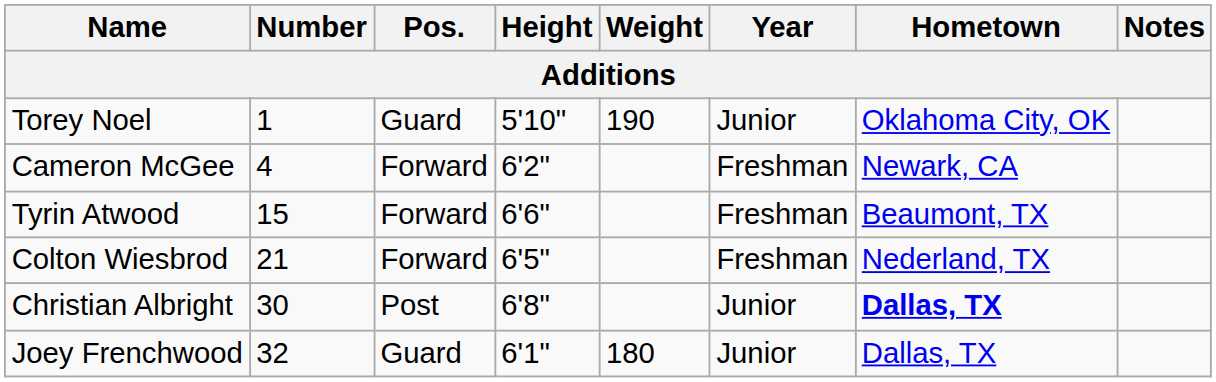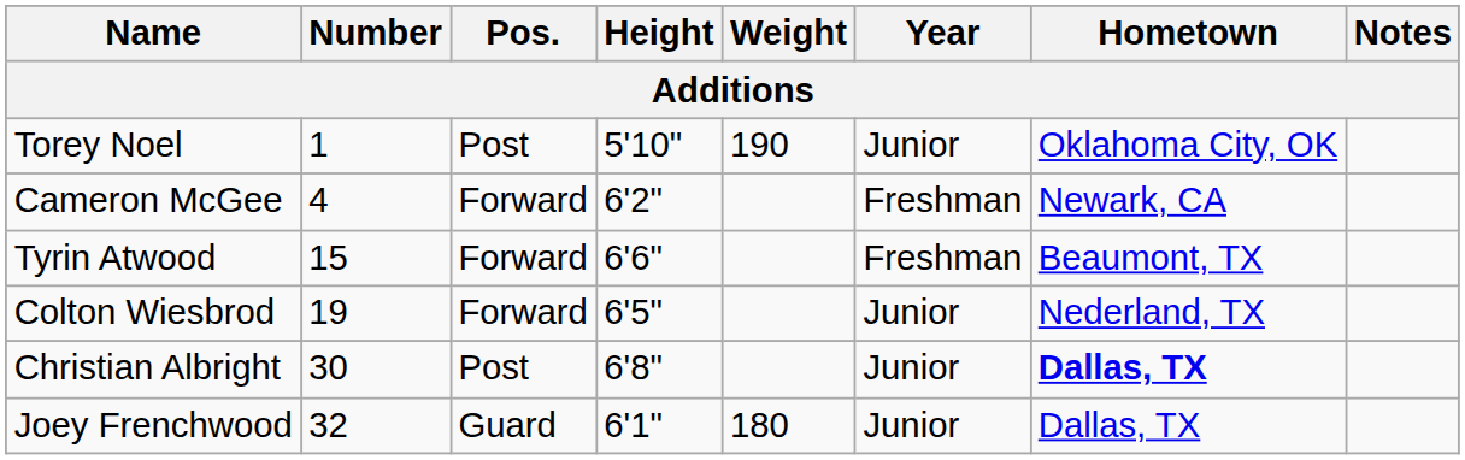Torey Noel | Pos.: Guard -> Post
Colton Wiesbrod | Number: 21 -> 19
Colton Wiesbrod | Year: Freshman -> Junior
